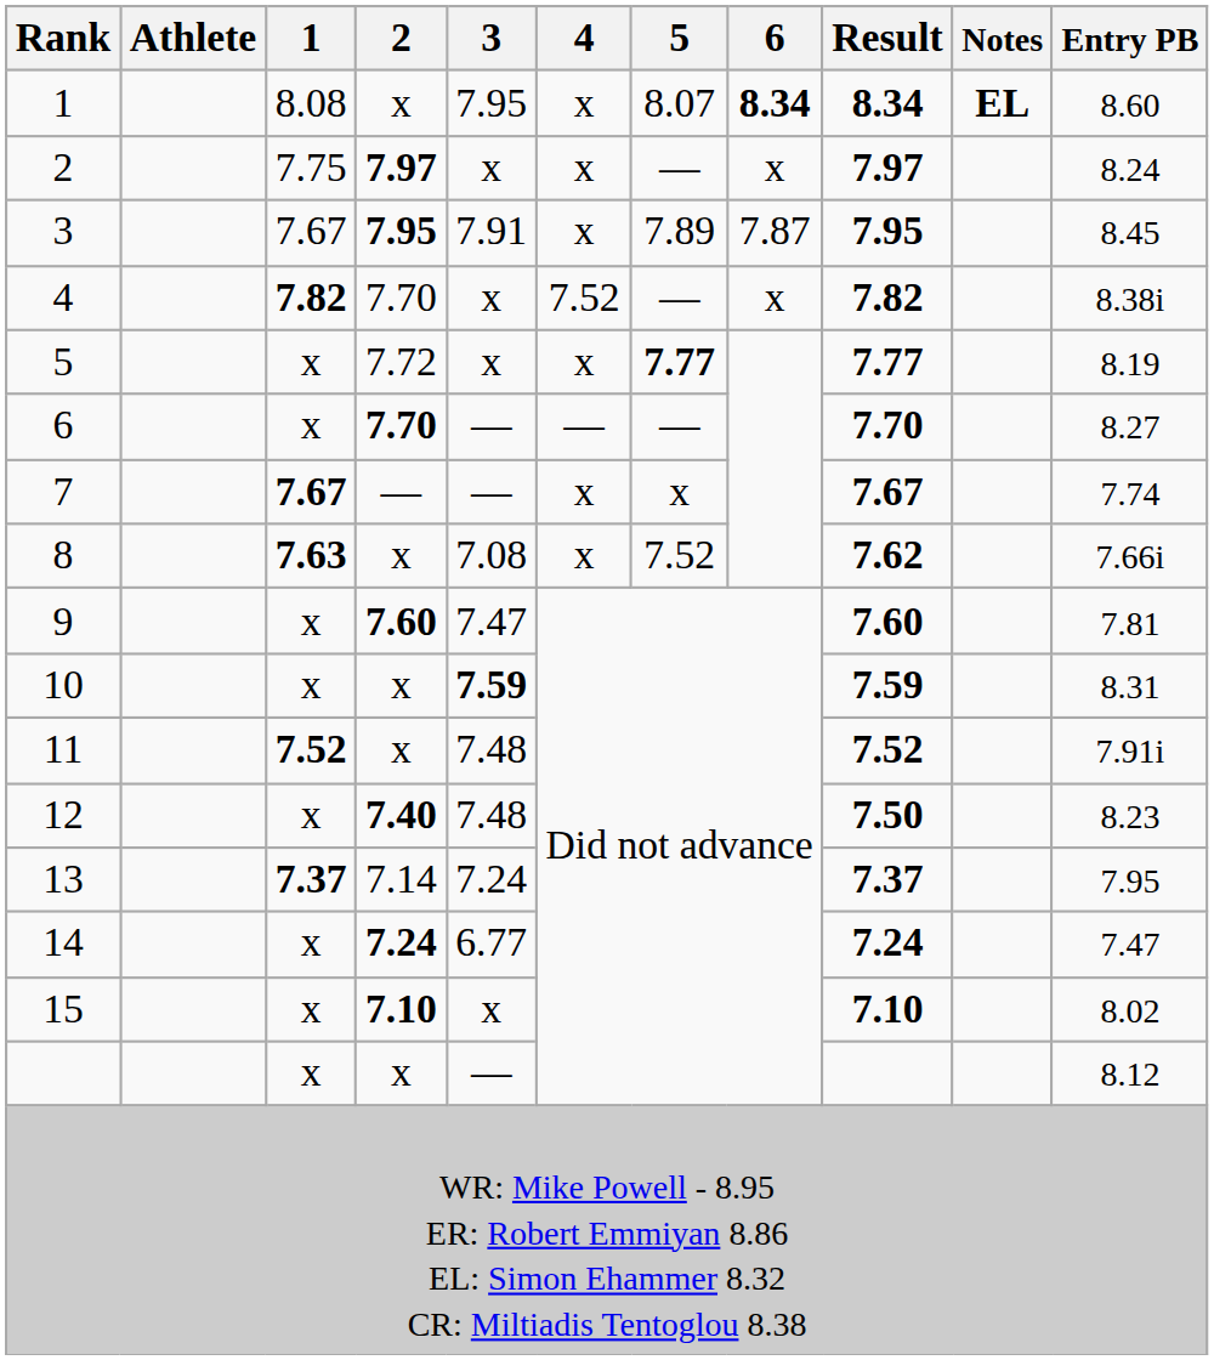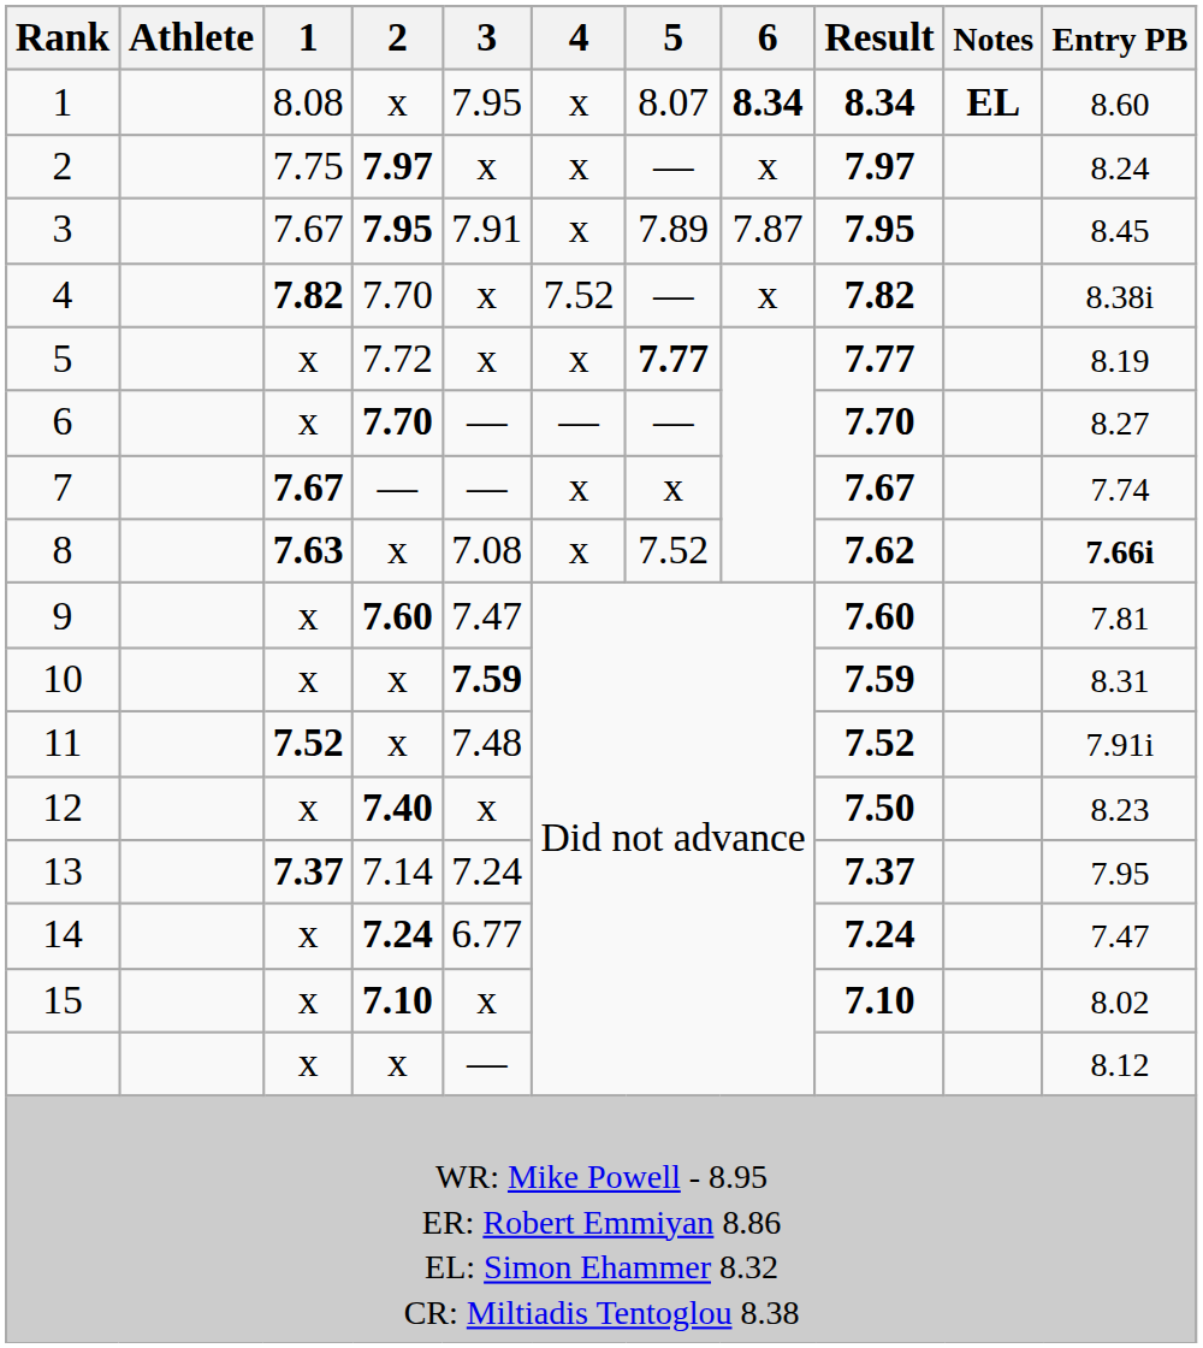8 | Entry PB: normal -> bold
12 | 3: 7.48 -> x
